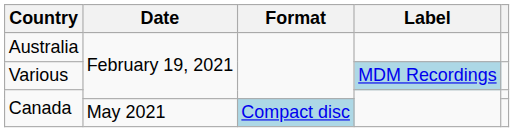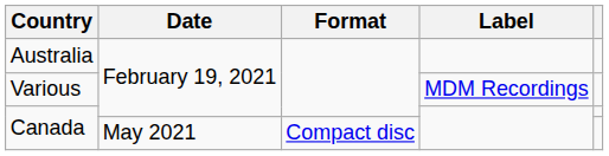Various | Label: lightblue background -> no background
Canada / May 2021 | Format: lightblue background -> no background
